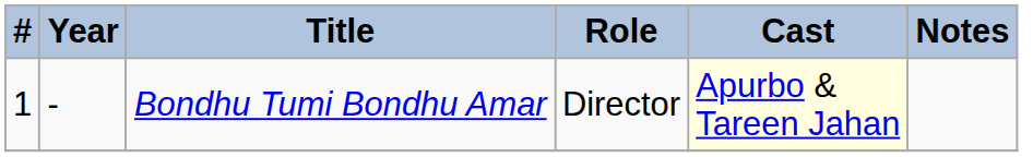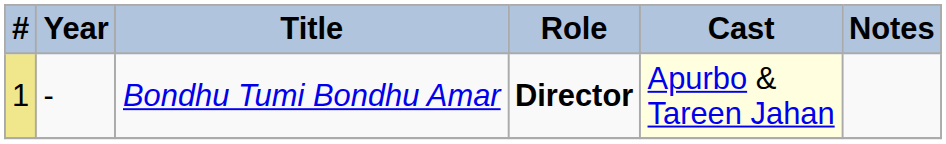Bondhu Tumi Bondhu Amar | #: no background -> khaki background
Bondhu Tumi Bondhu Amar | Role: normal -> bold
